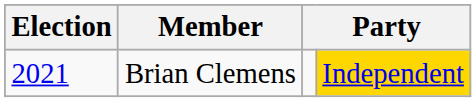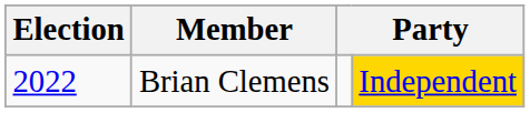Brian Clemens | Election: 2021 -> 2022
